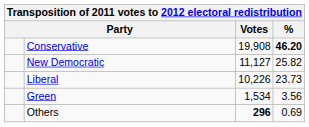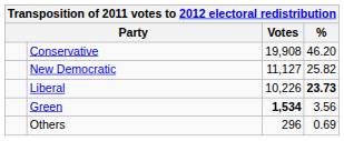Conservative | %: bold -> normal
Liberal | %: normal -> bold
Green | Votes: normal -> bold
Others | Votes: bold -> normal
